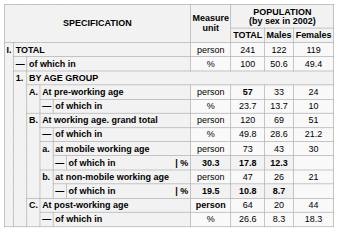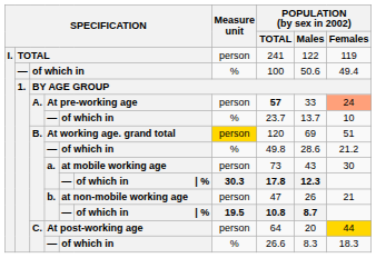At pre-working age | POPULATION (by sex in 2002) / Females: no background -> lightsalmon background
At working age. grand total | Measure unit: no background -> gold background
At post-working age | Measure unit: bold -> normal
At post-working age | POPULATION (by sex in 2002) / Females: no background -> gold background
